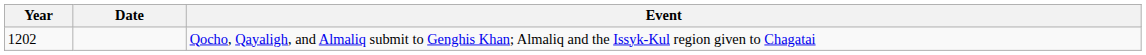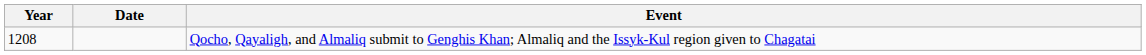row 2 | Year: 1202 -> 1208
